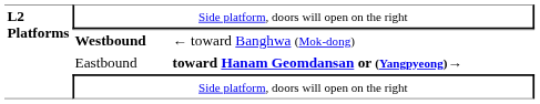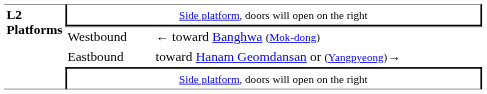Westbound | column 2: bold -> normal
Eastbound | column 3: bold -> normal
